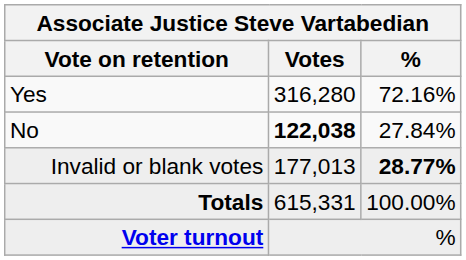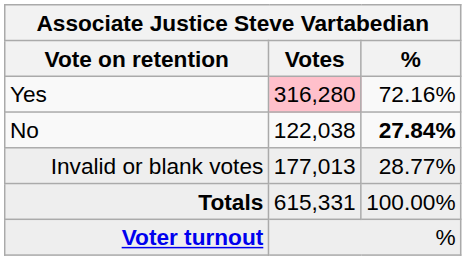Yes | Votes: no background -> pink background
No | Votes: bold -> normal
No | %: normal -> bold
Invalid or blank votes | %: bold -> normal
